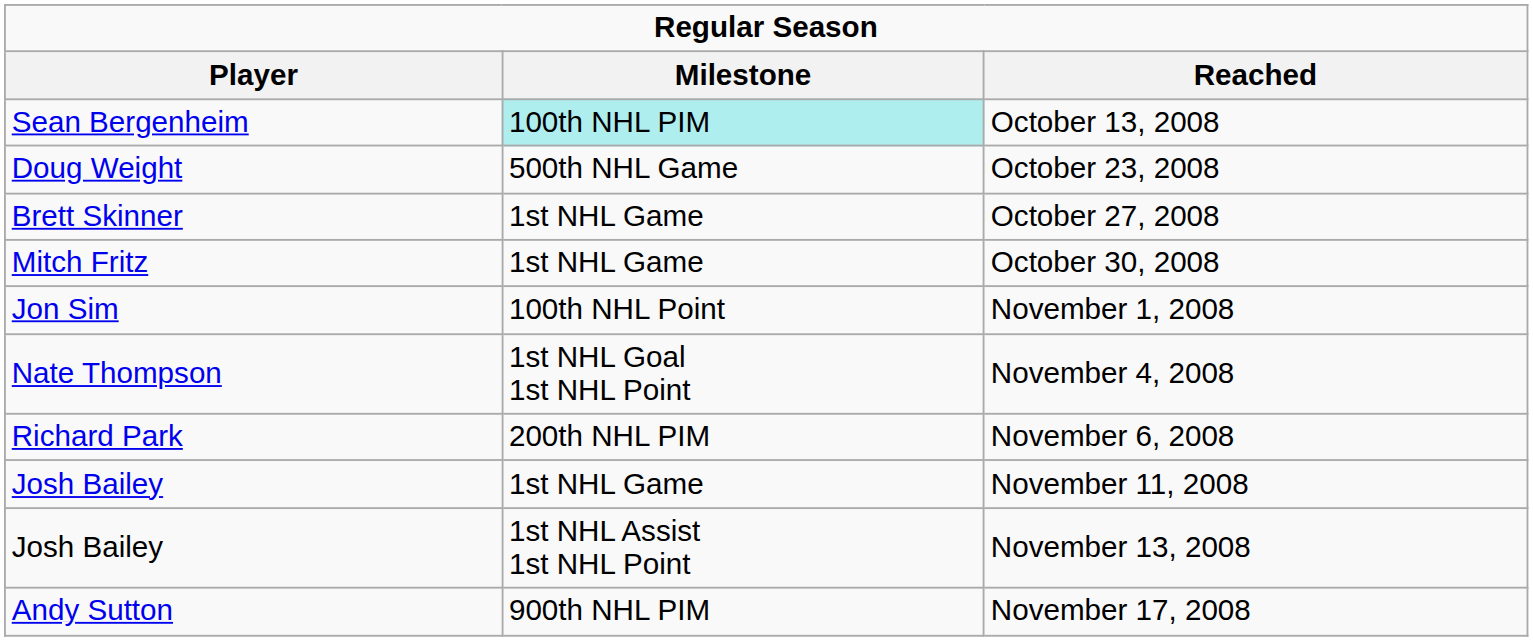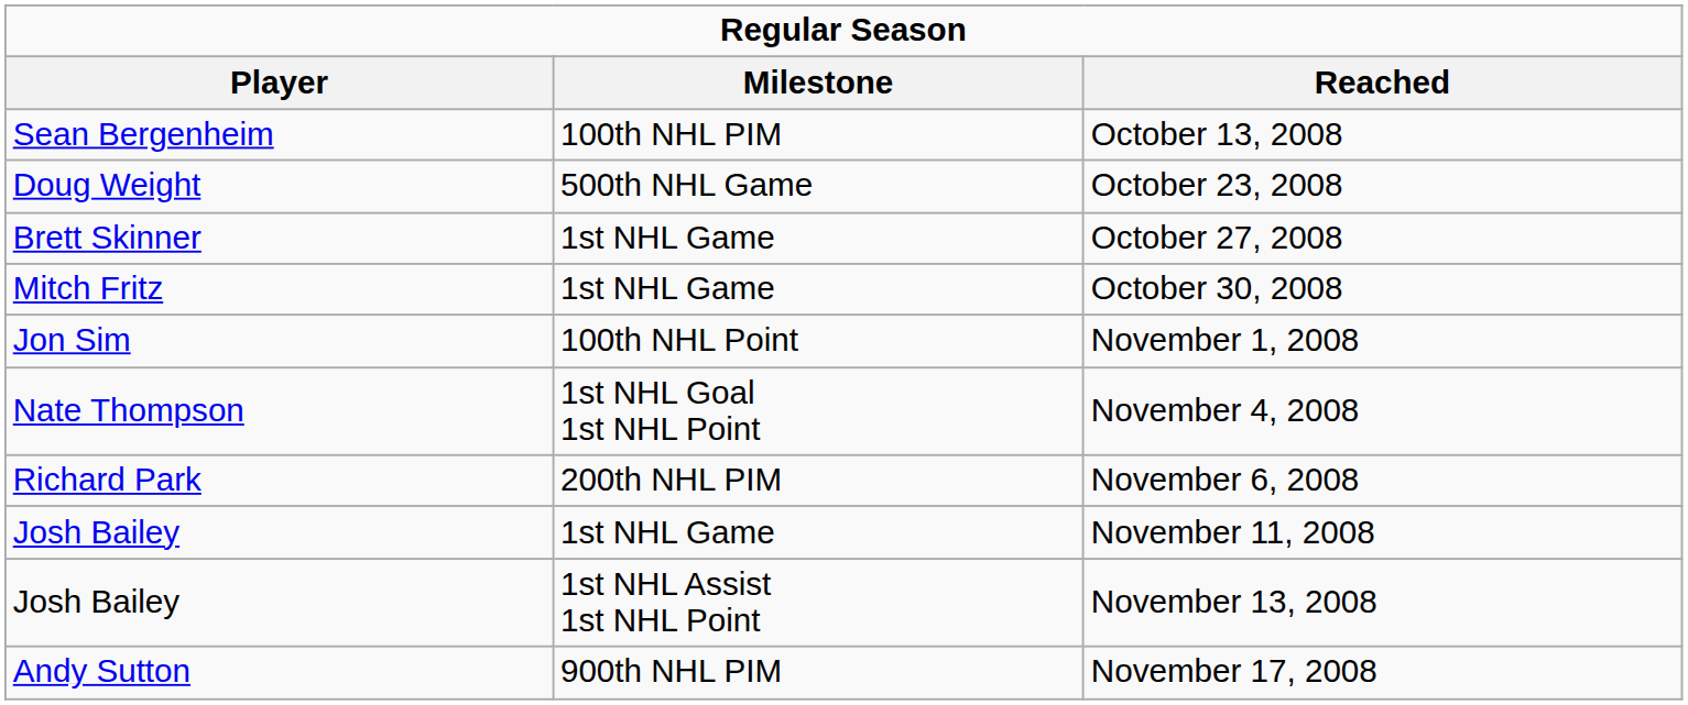October 13, 2008 | Milestone: paleturquoise background -> no background
